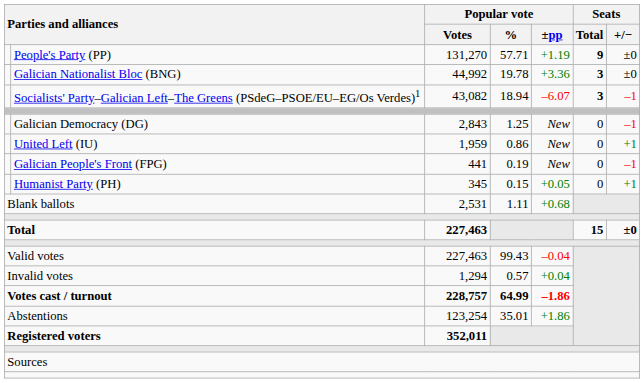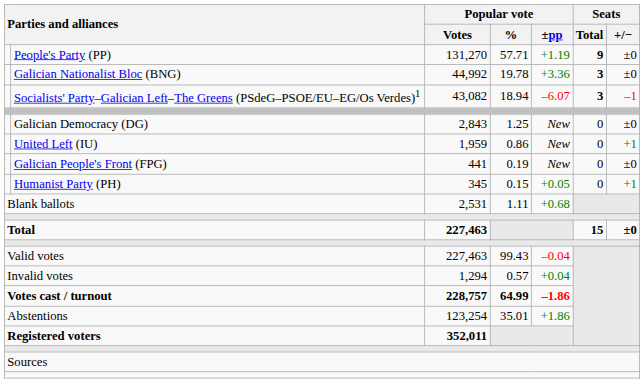Galician Democracy (DG) | Seats / +/−: –1 -> ±0
Galician People's Front (FPG) | Seats / +/−: –1 -> ±0
